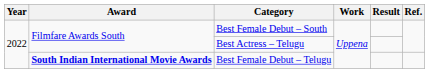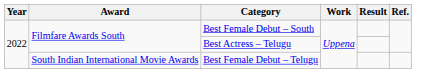Best Female Debut – Telugu | Award: bold -> normal
